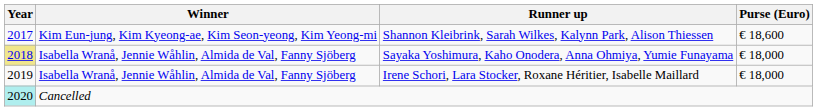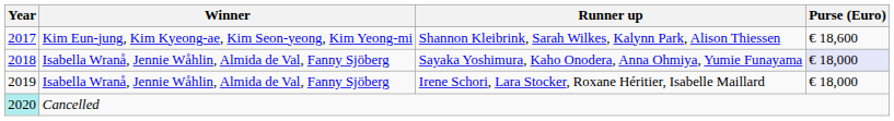Sayaka Yoshimura, Kaho Onodera, Anna Ohmiya, Yumie Funayama | Year: khaki background -> no background
Sayaka Yoshimura, Kaho Onodera, Anna Ohmiya, Yumie Funayama | Purse (Euro): no background -> lavender background
